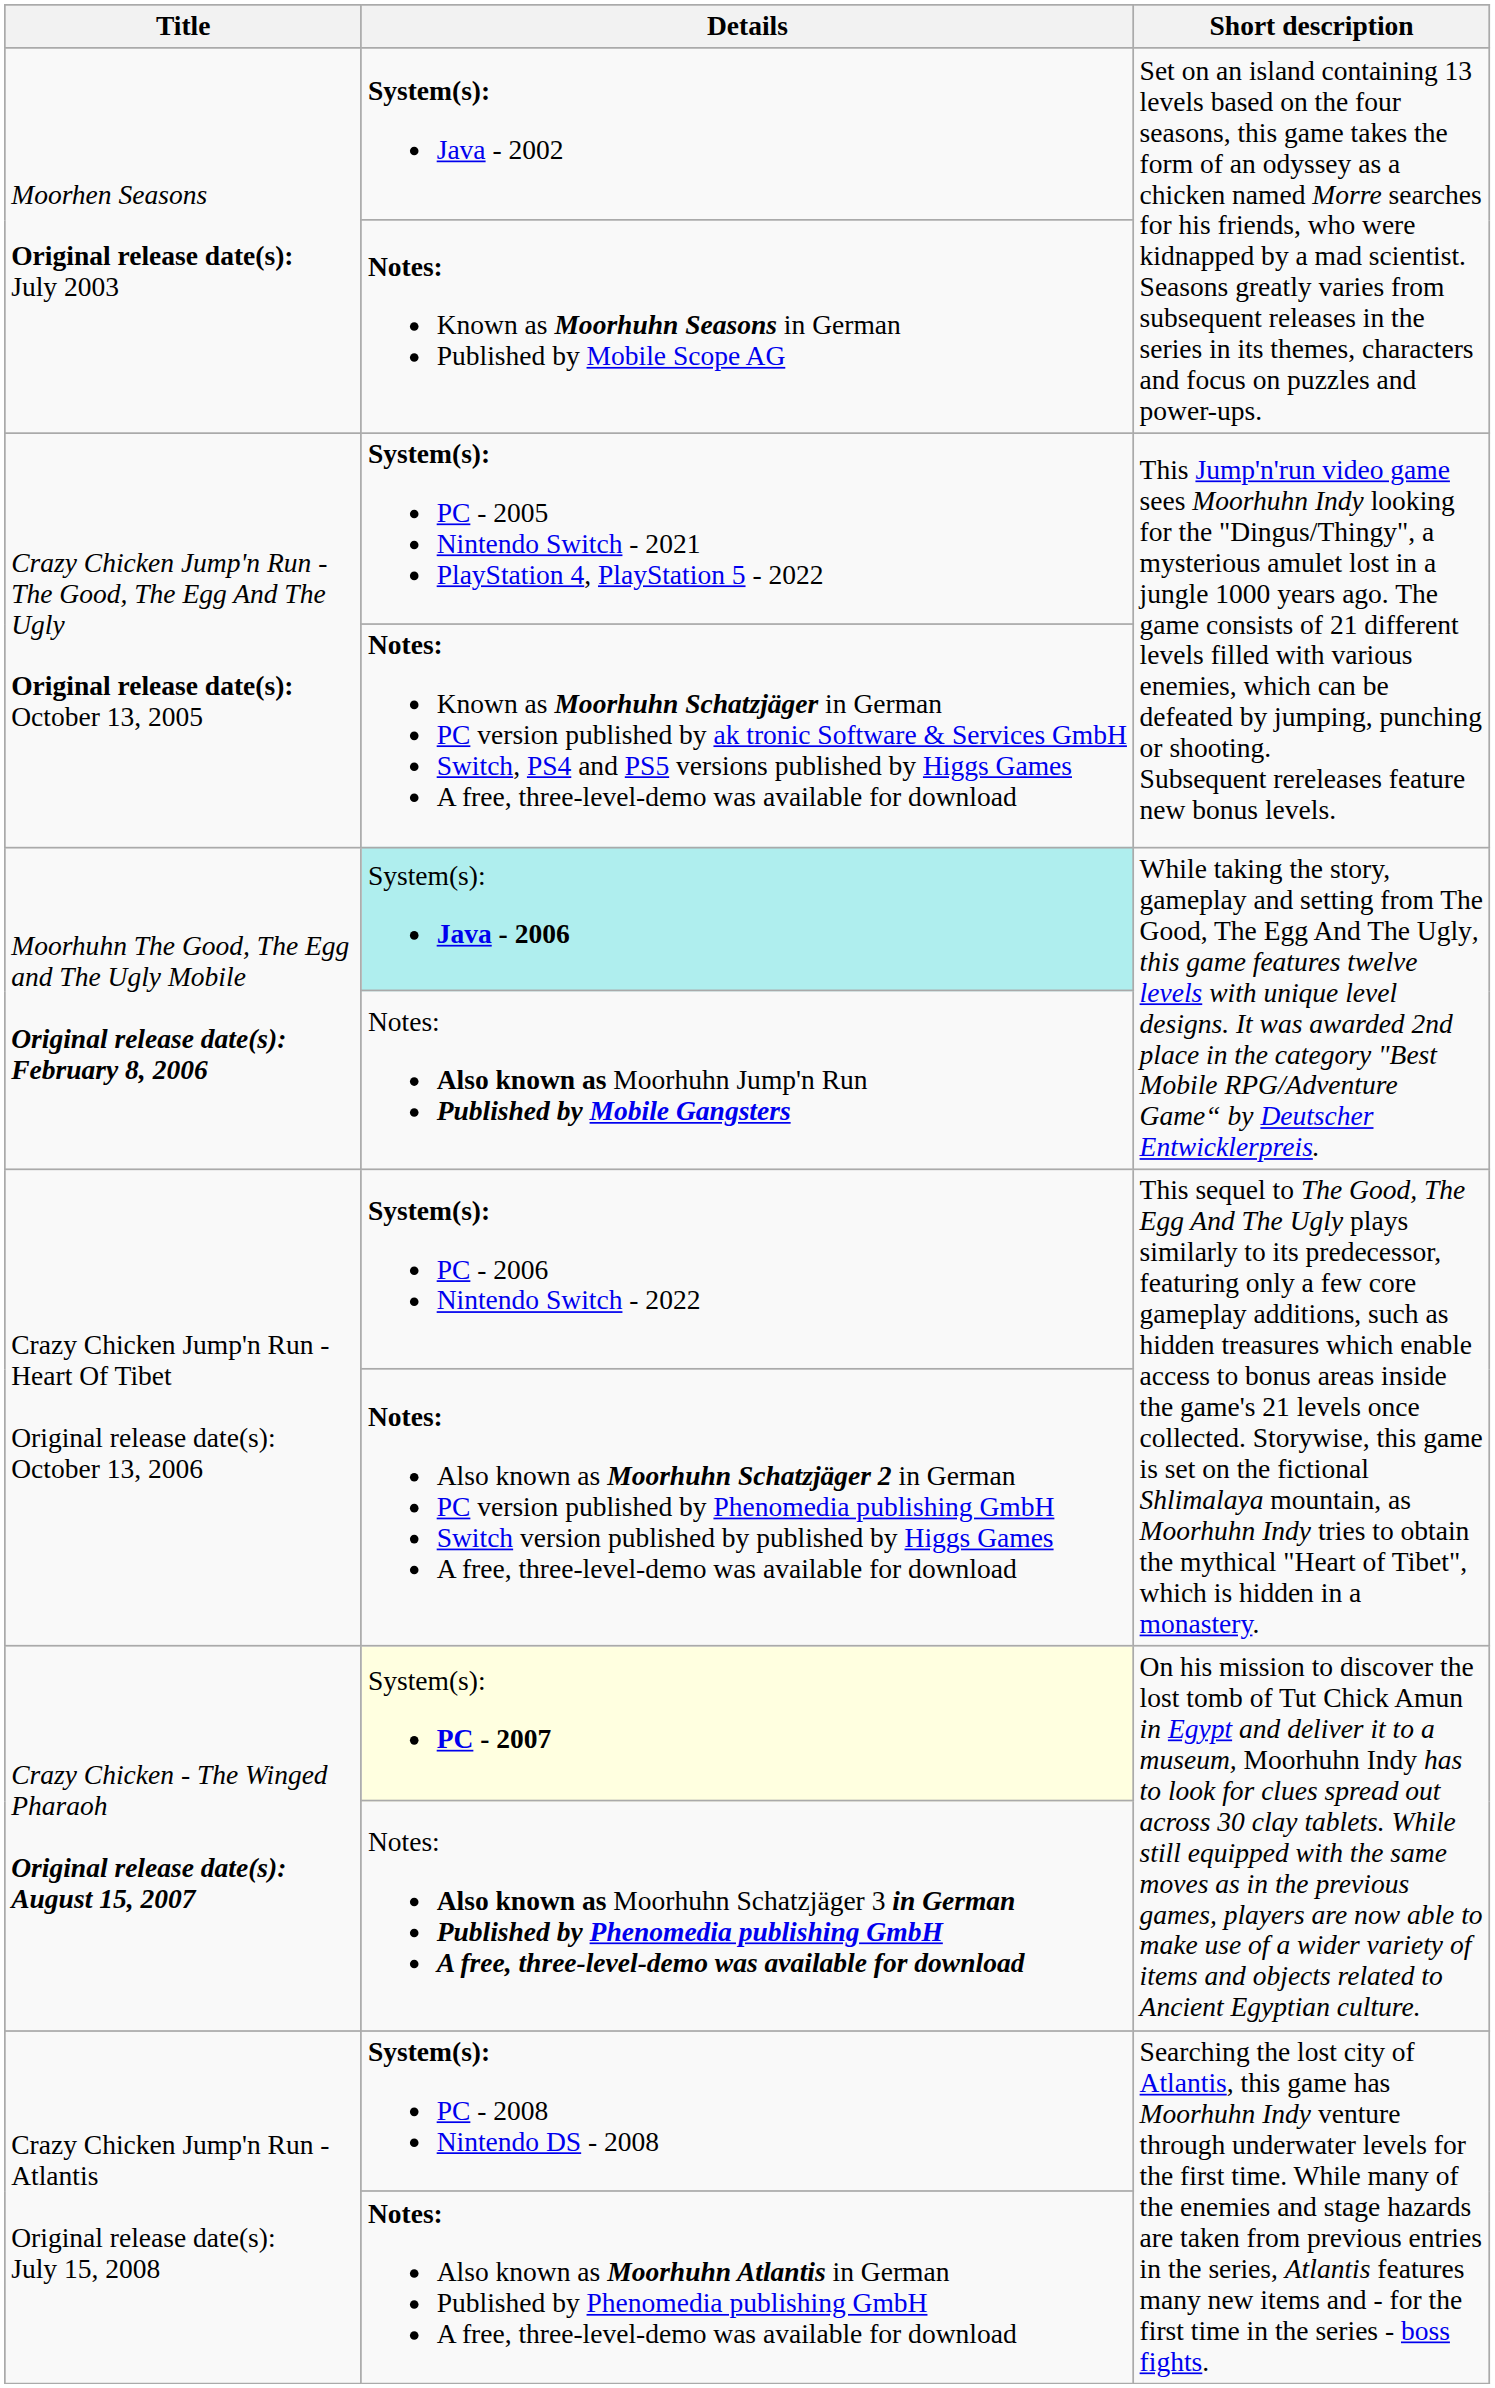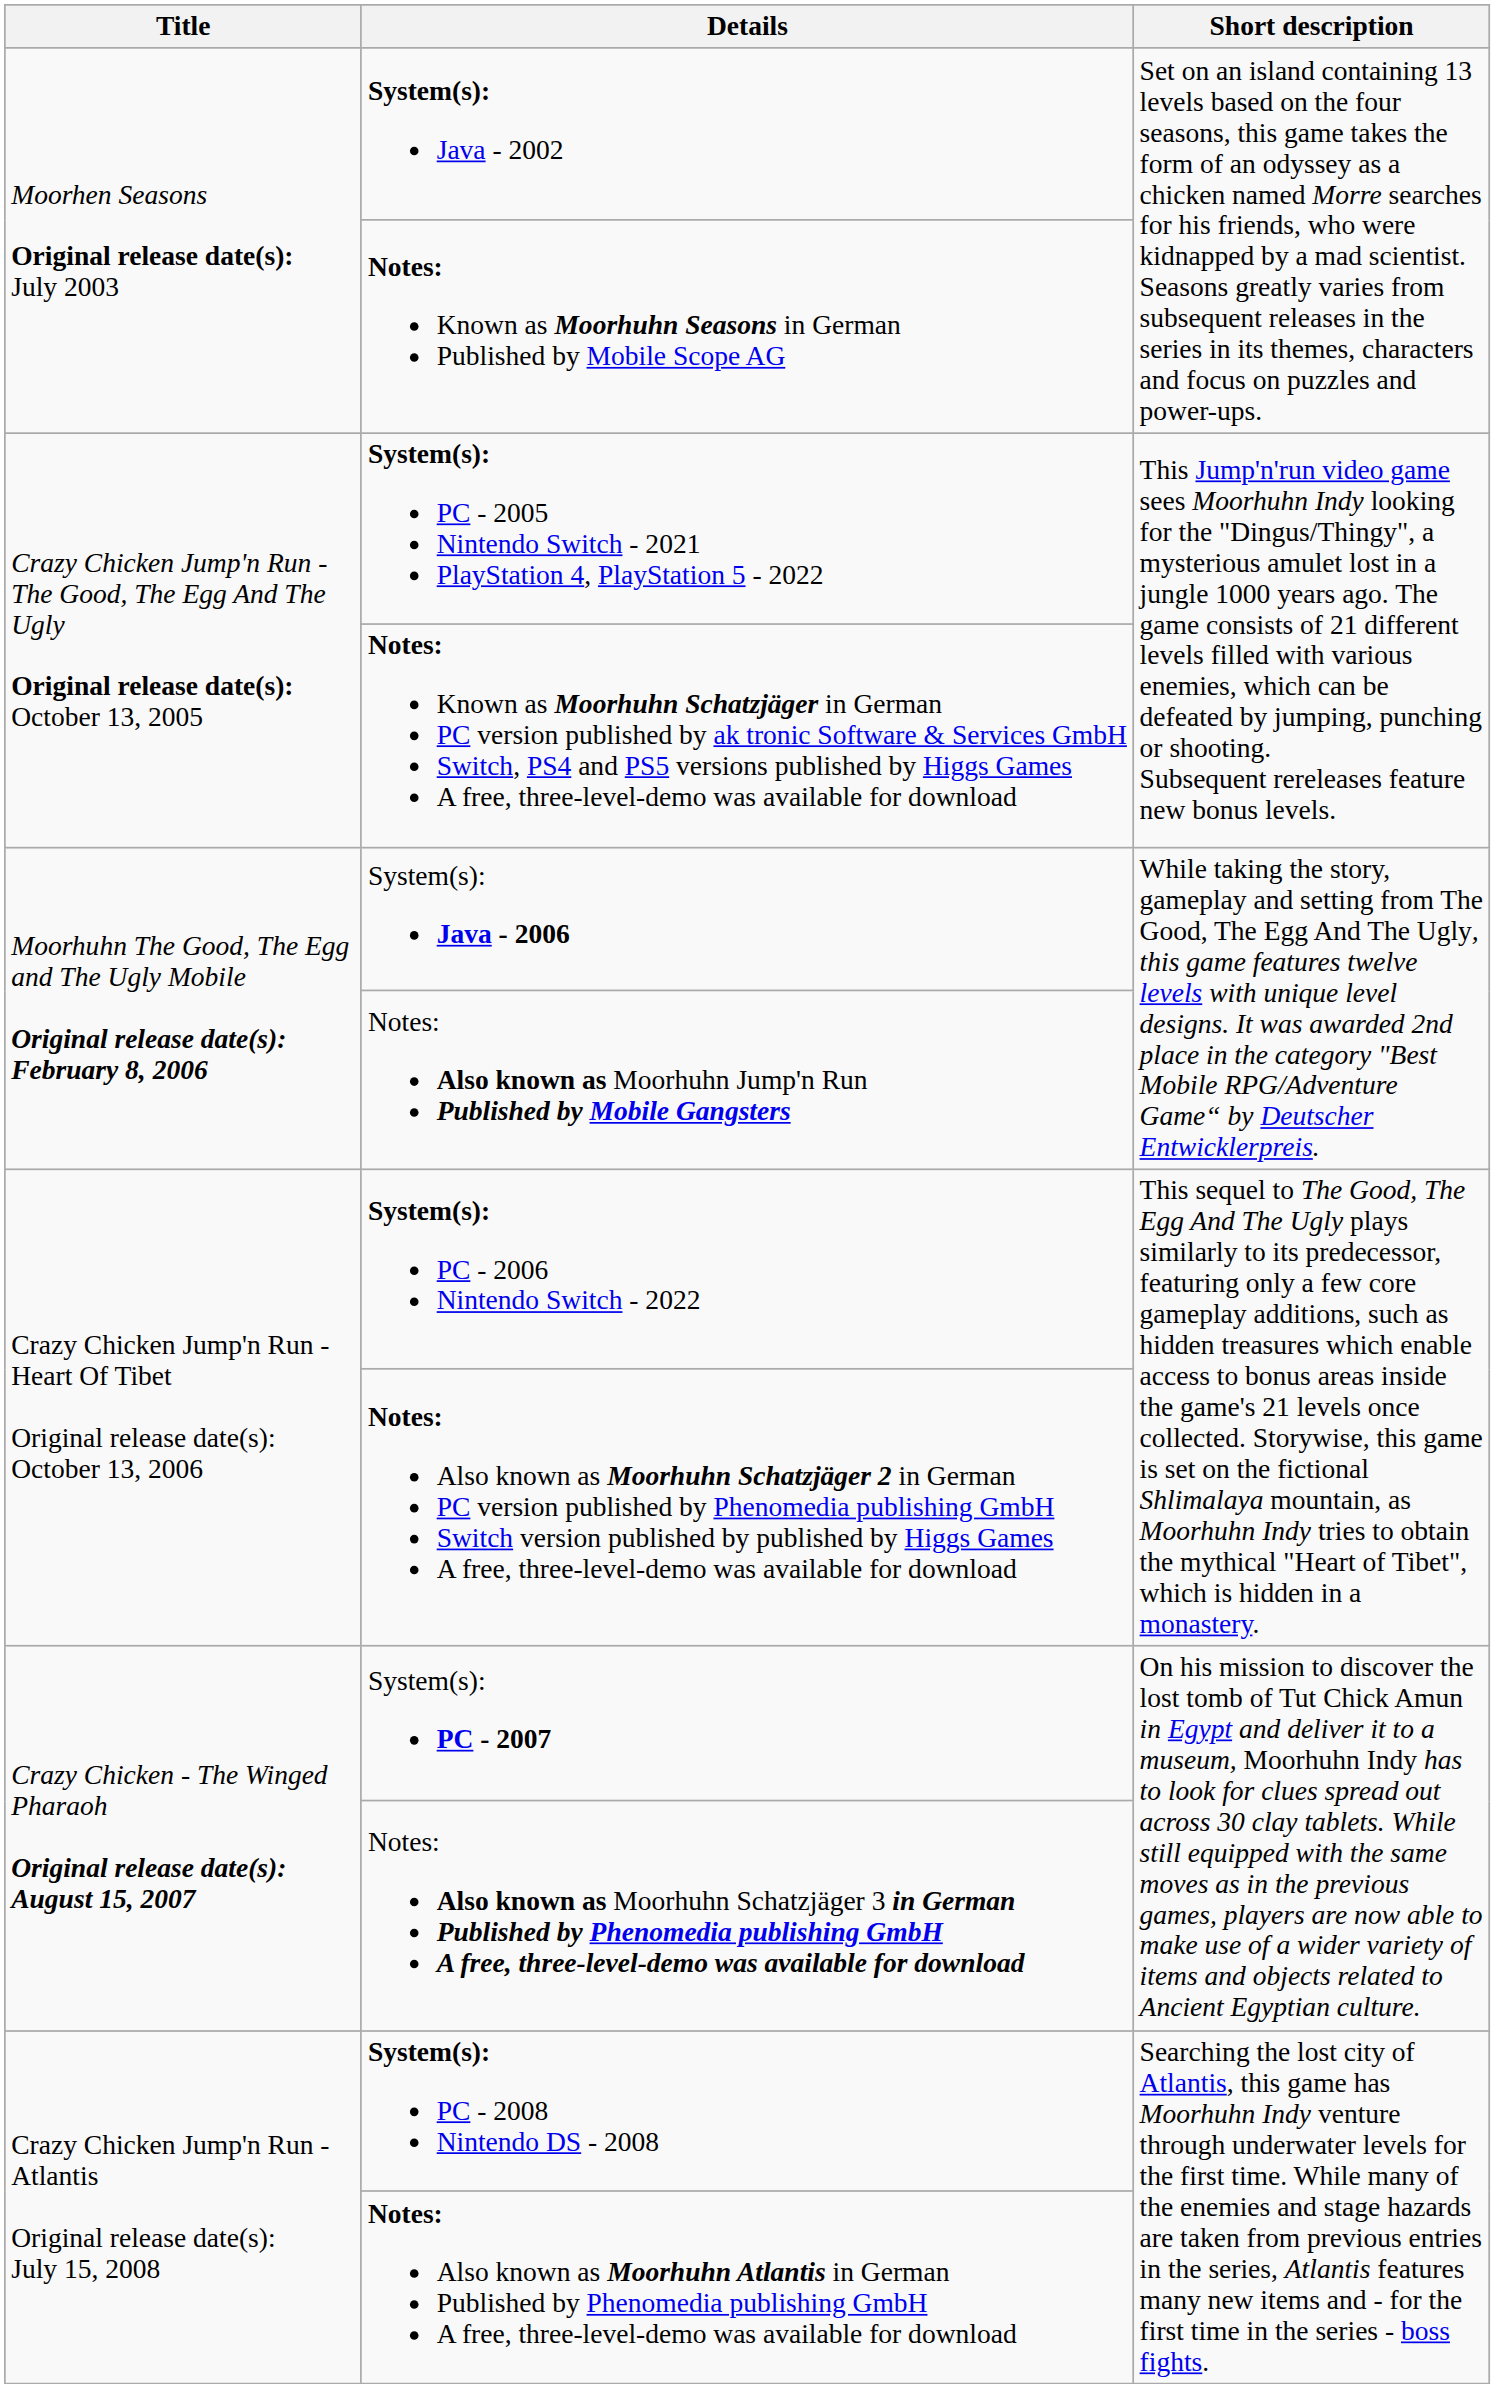System(s): Java - 2006 | Details: paleturquoise background -> no background
System(s): PC - 2007 | Details: lightyellow background -> no background
